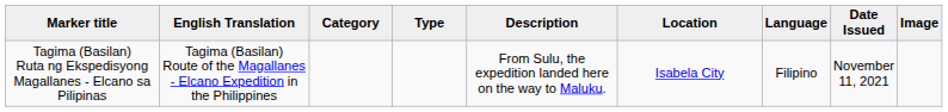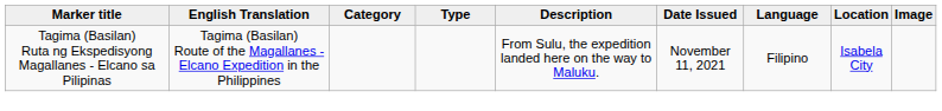columns swapped: Location <-> Date Issued
